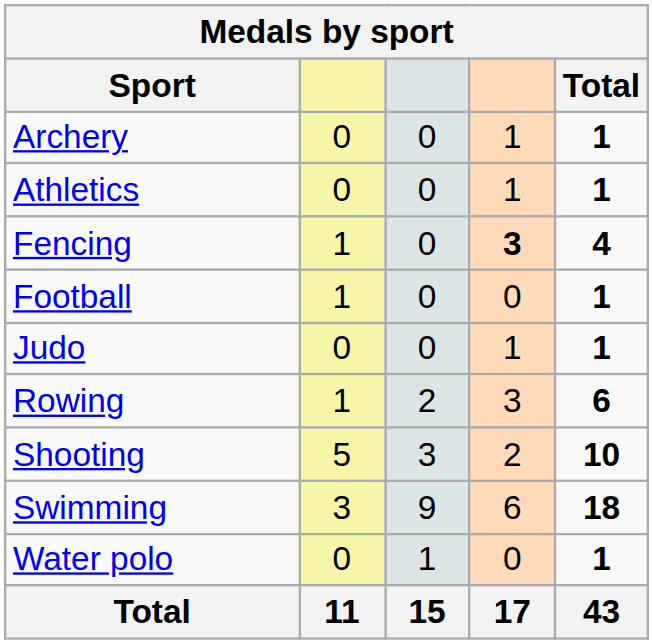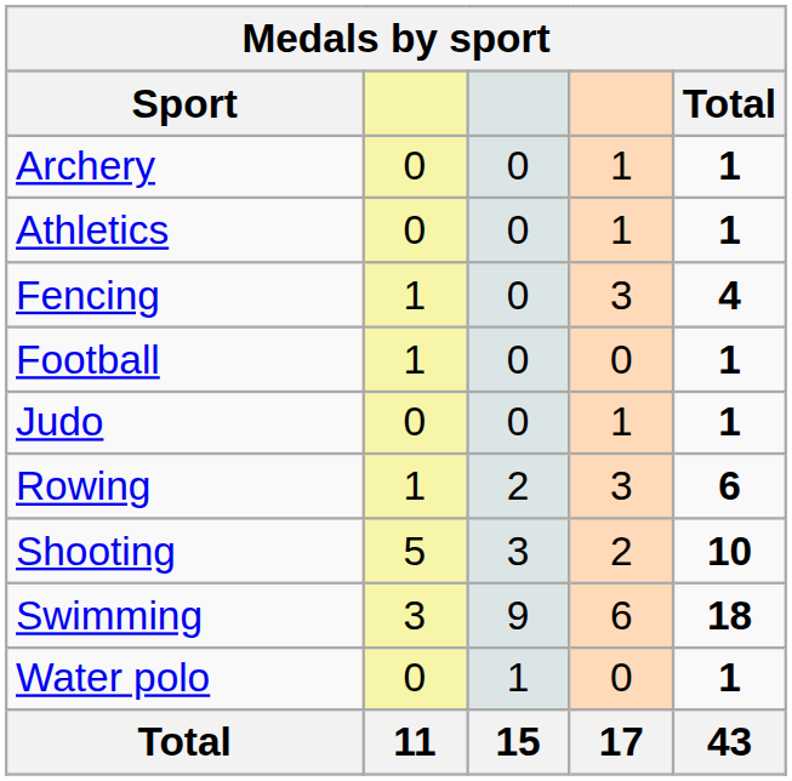Fencing | column 4: bold -> normal
